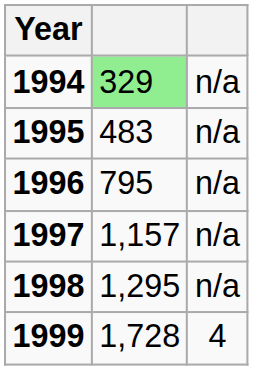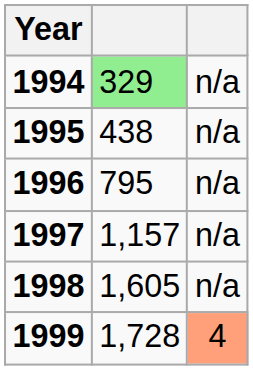1995 | column 2: 483 -> 438
1998 | column 2: 1,295 -> 1,605
1999 | column 3: no background -> lightsalmon background
